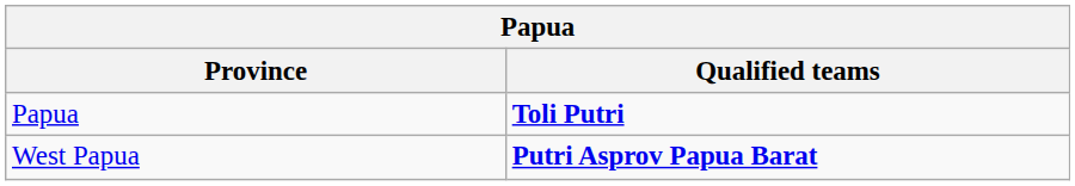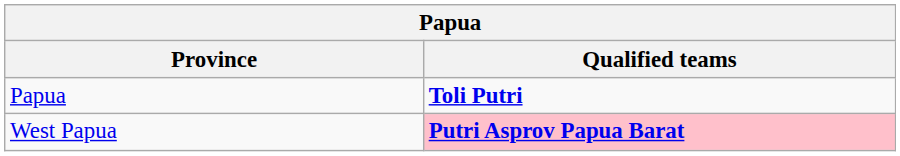West Papua | Qualified teams: no background -> pink background
